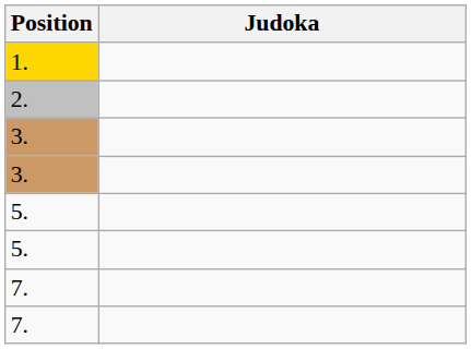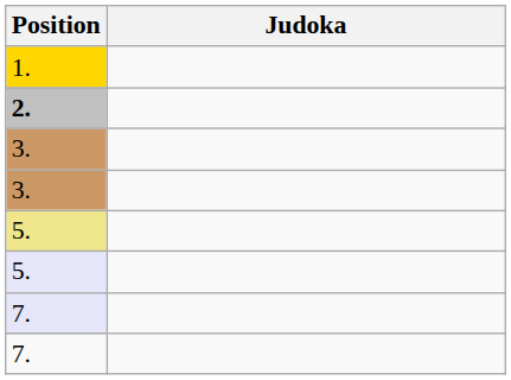row 3 | Position: normal -> bold
row 6 | Position: no background -> khaki background
row 7 | Position: no background -> lavender background
row 8 | Position: no background -> lavender background
